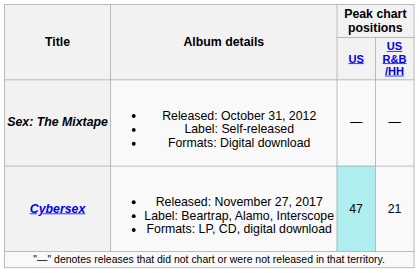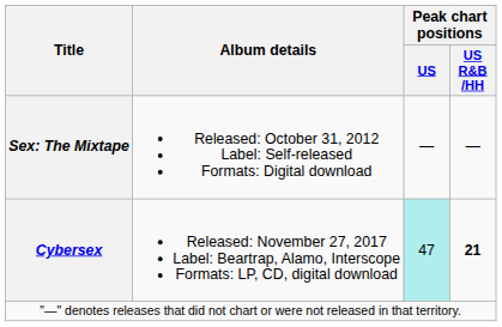Cybersex | Peak chart positions / US R&B /HH: normal -> bold
